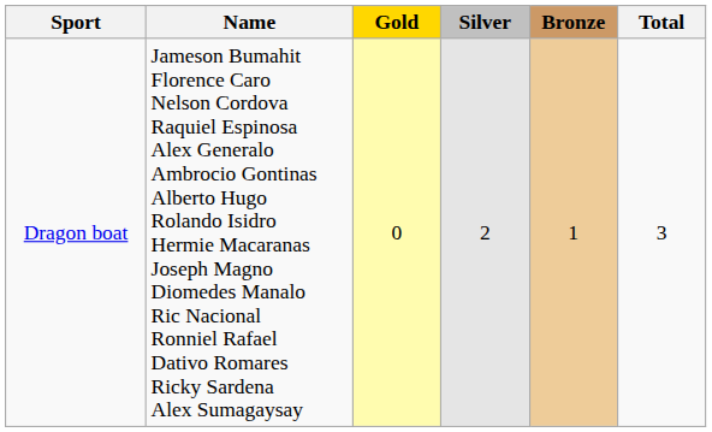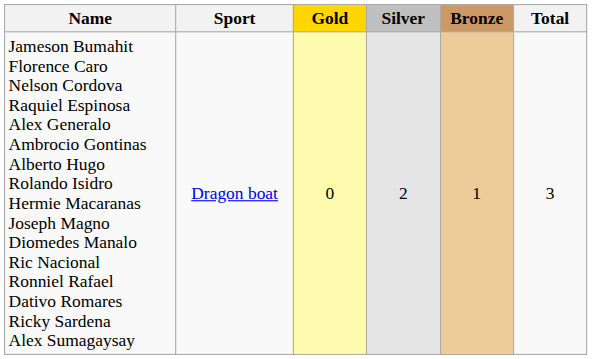columns swapped: Name <-> Sport
